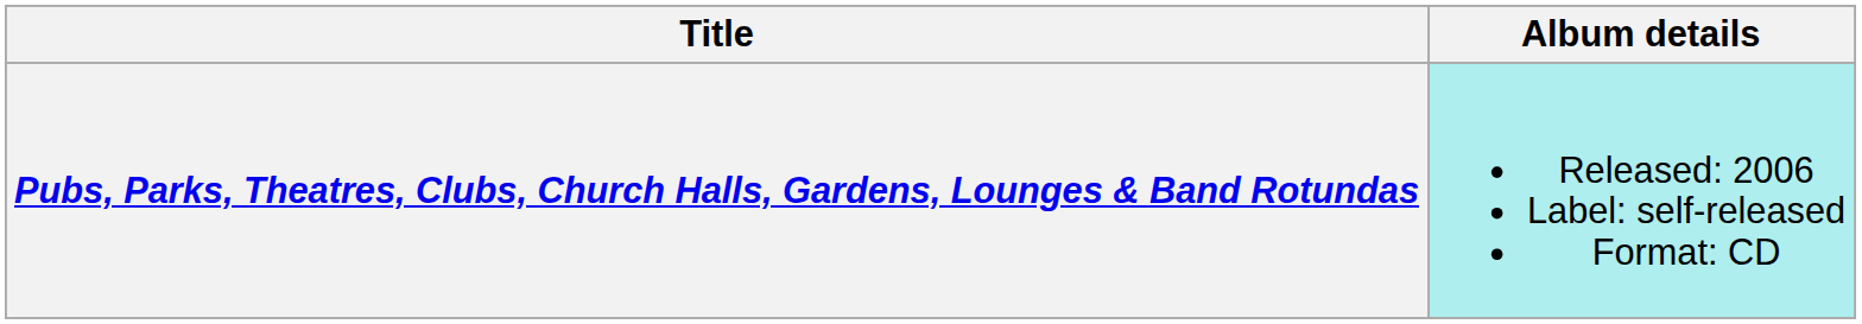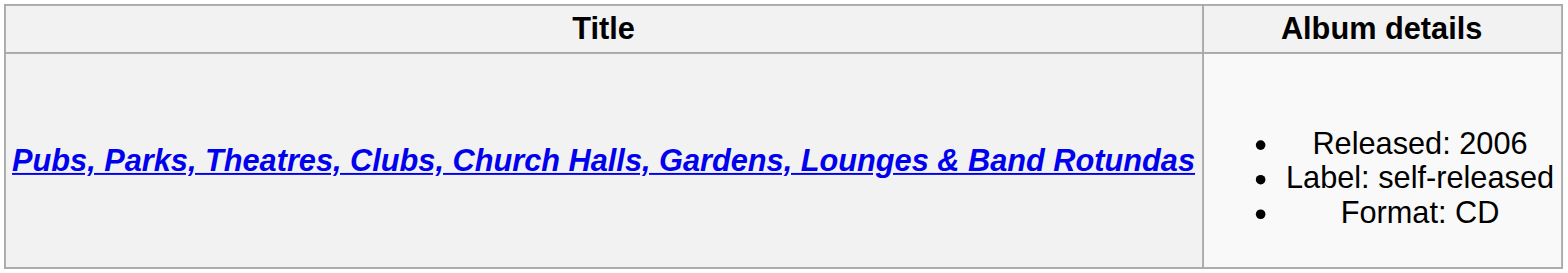row 2 | Album details: paleturquoise background -> no background
